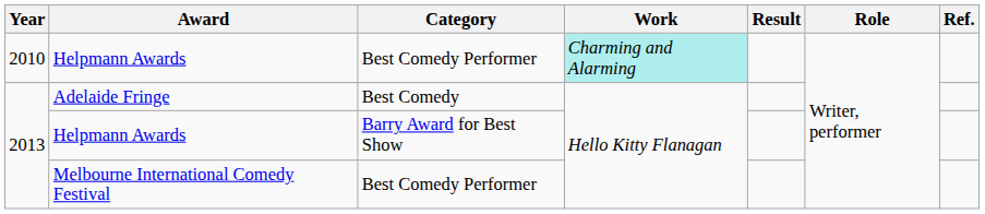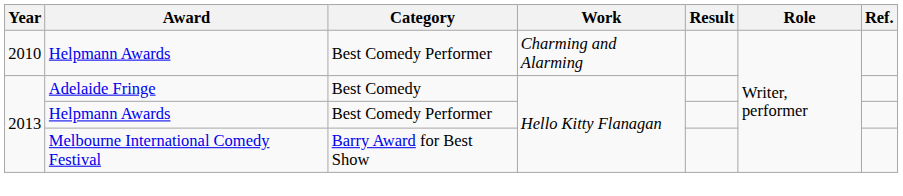2010 / Helpmann Awards | Work: paleturquoise background -> no background
2013 / Helpmann Awards | Category: Barry Award for Best Show -> Best Comedy Performer
Melbourne International Comedy Festival | Category: Best Comedy Performer -> Barry Award for Best Show
